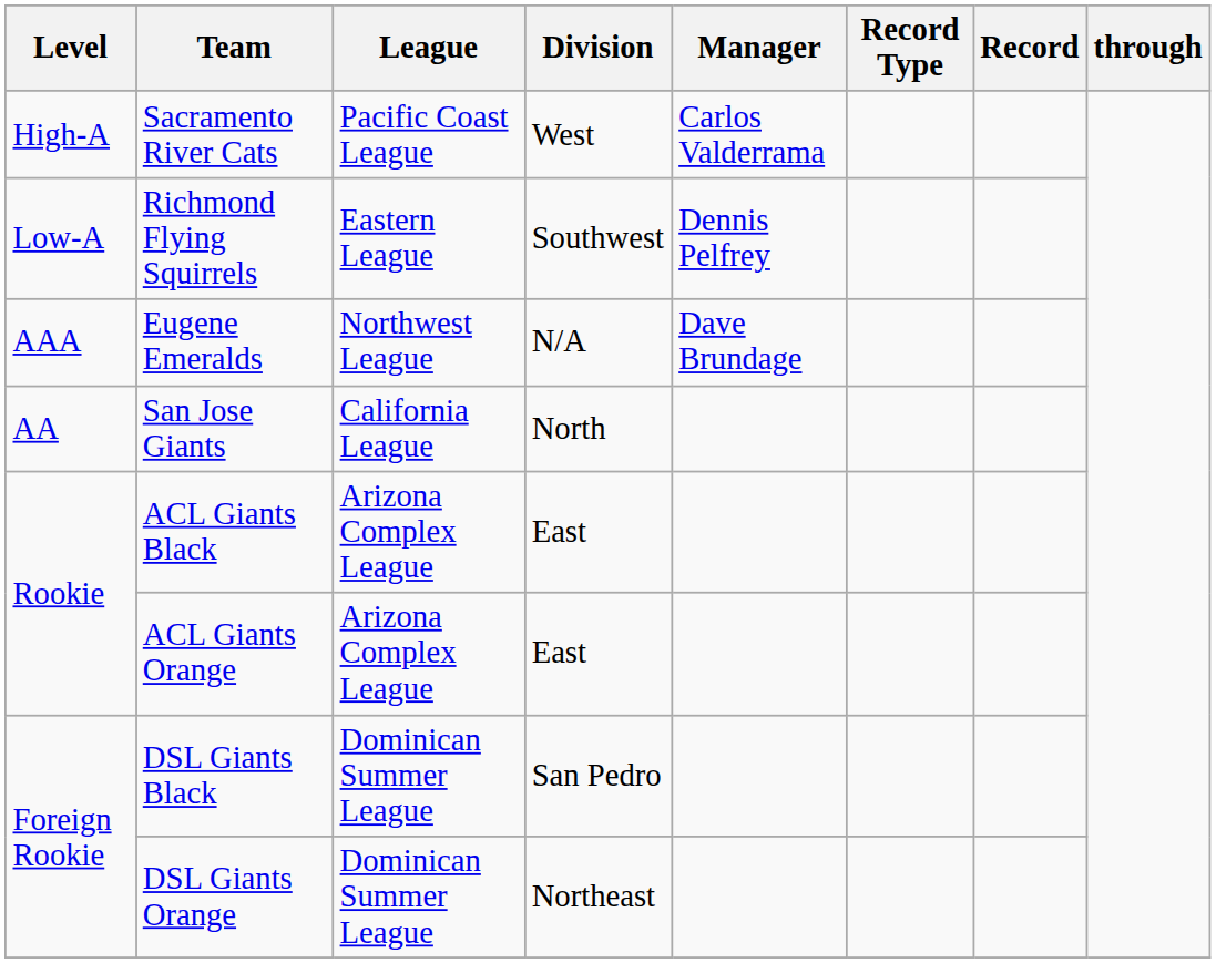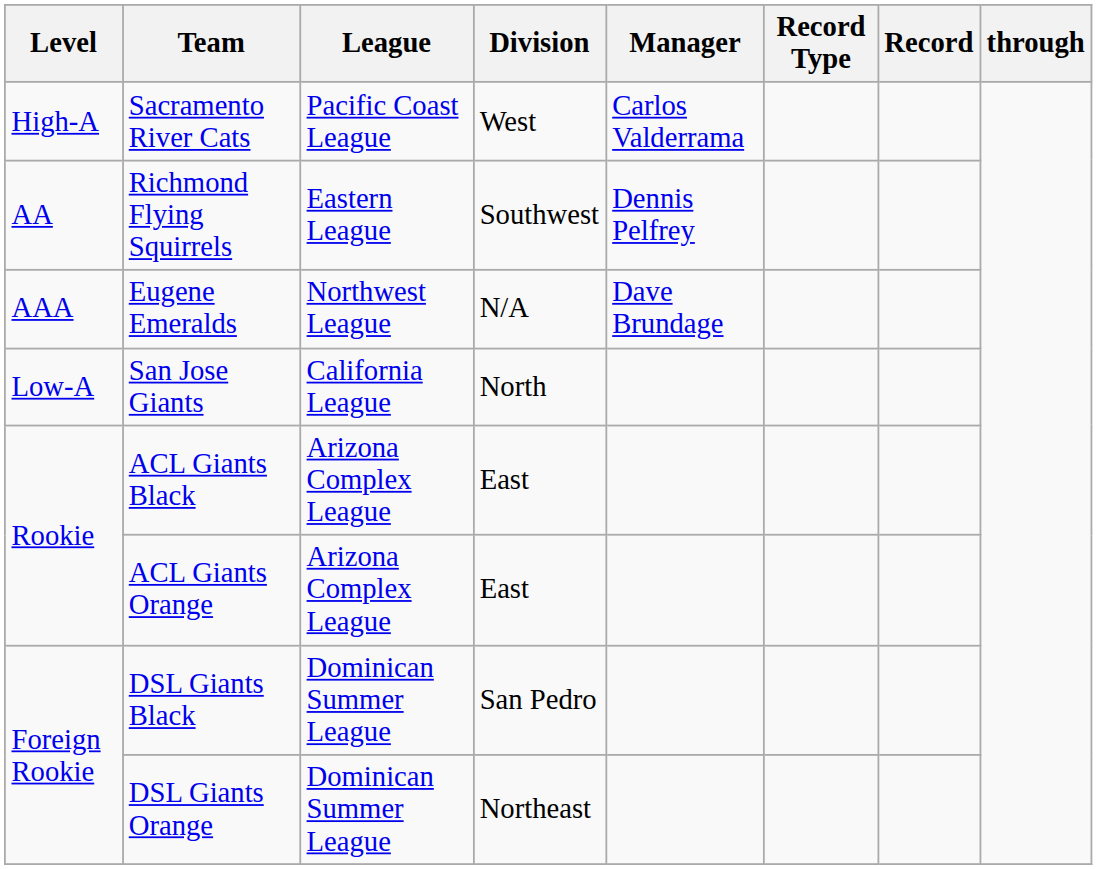Richmond Flying Squirrels | Level: Low-A -> AA
San Jose Giants | Level: AA -> Low-A
